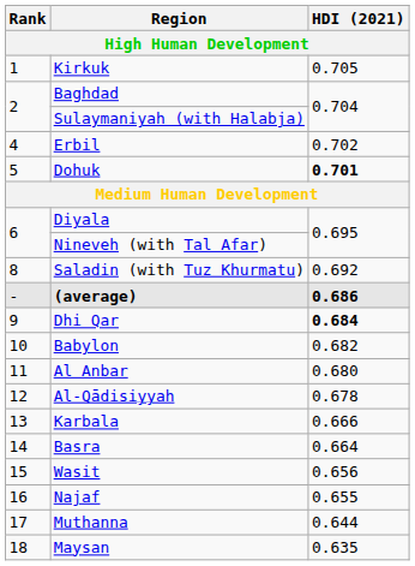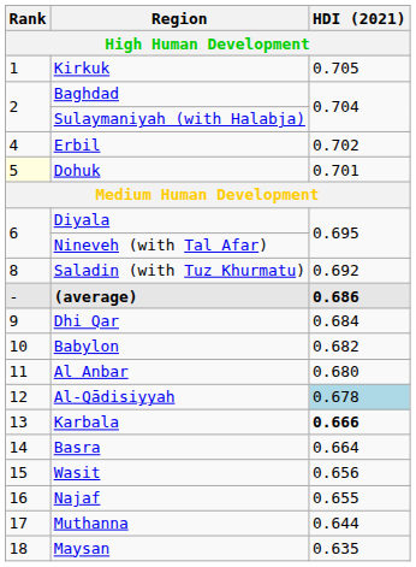Dohuk | Rank: no background -> lightyellow background
Dohuk | HDI (2021): bold -> normal
Dhi Qar | HDI (2021): bold -> normal
Al-Qādisiyyah | HDI (2021): no background -> lightblue background
Karbala | HDI (2021): normal -> bold
